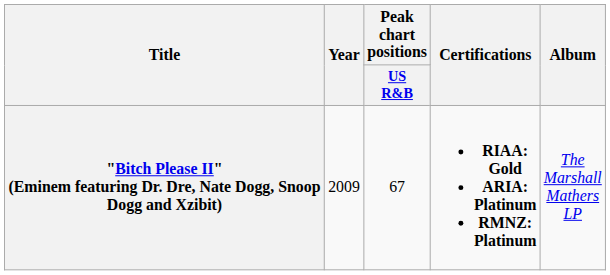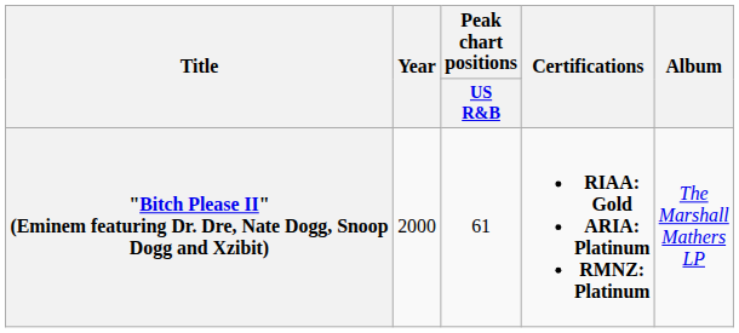row 3 | Year: 2009 -> 2000
row 3 | Peak chart positions / US R&B: 67 -> 61
